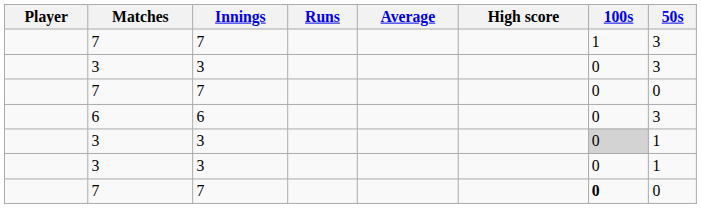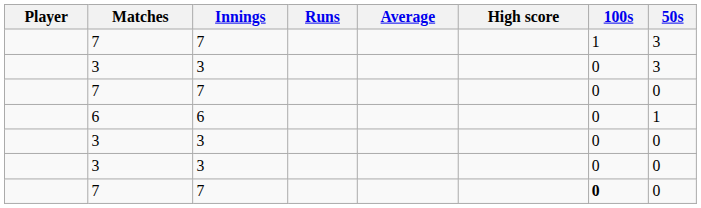row 5 | 50s: 3 -> 1
row 6 | 100s: lightgrey background -> no background
row 6 | 50s: 1 -> 0
row 7 | 50s: 1 -> 0
